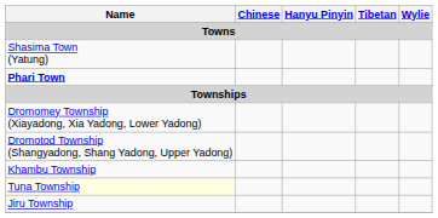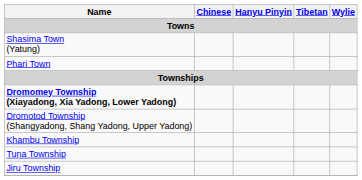Phari Town | Name: bold -> normal
Dromomey Township (Xiayadong, Xia Yadong, Lower Yadong) | Name: normal -> bold
Tuna Township | Name: lightyellow background -> no background
